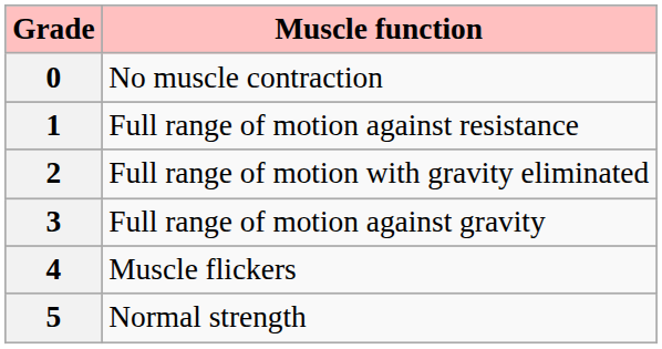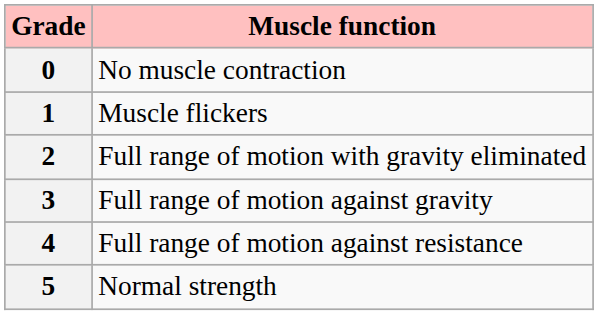1 | Muscle function: Full range of motion against resistance -> Muscle flickers
4 | Muscle function: Muscle flickers -> Full range of motion against resistance
